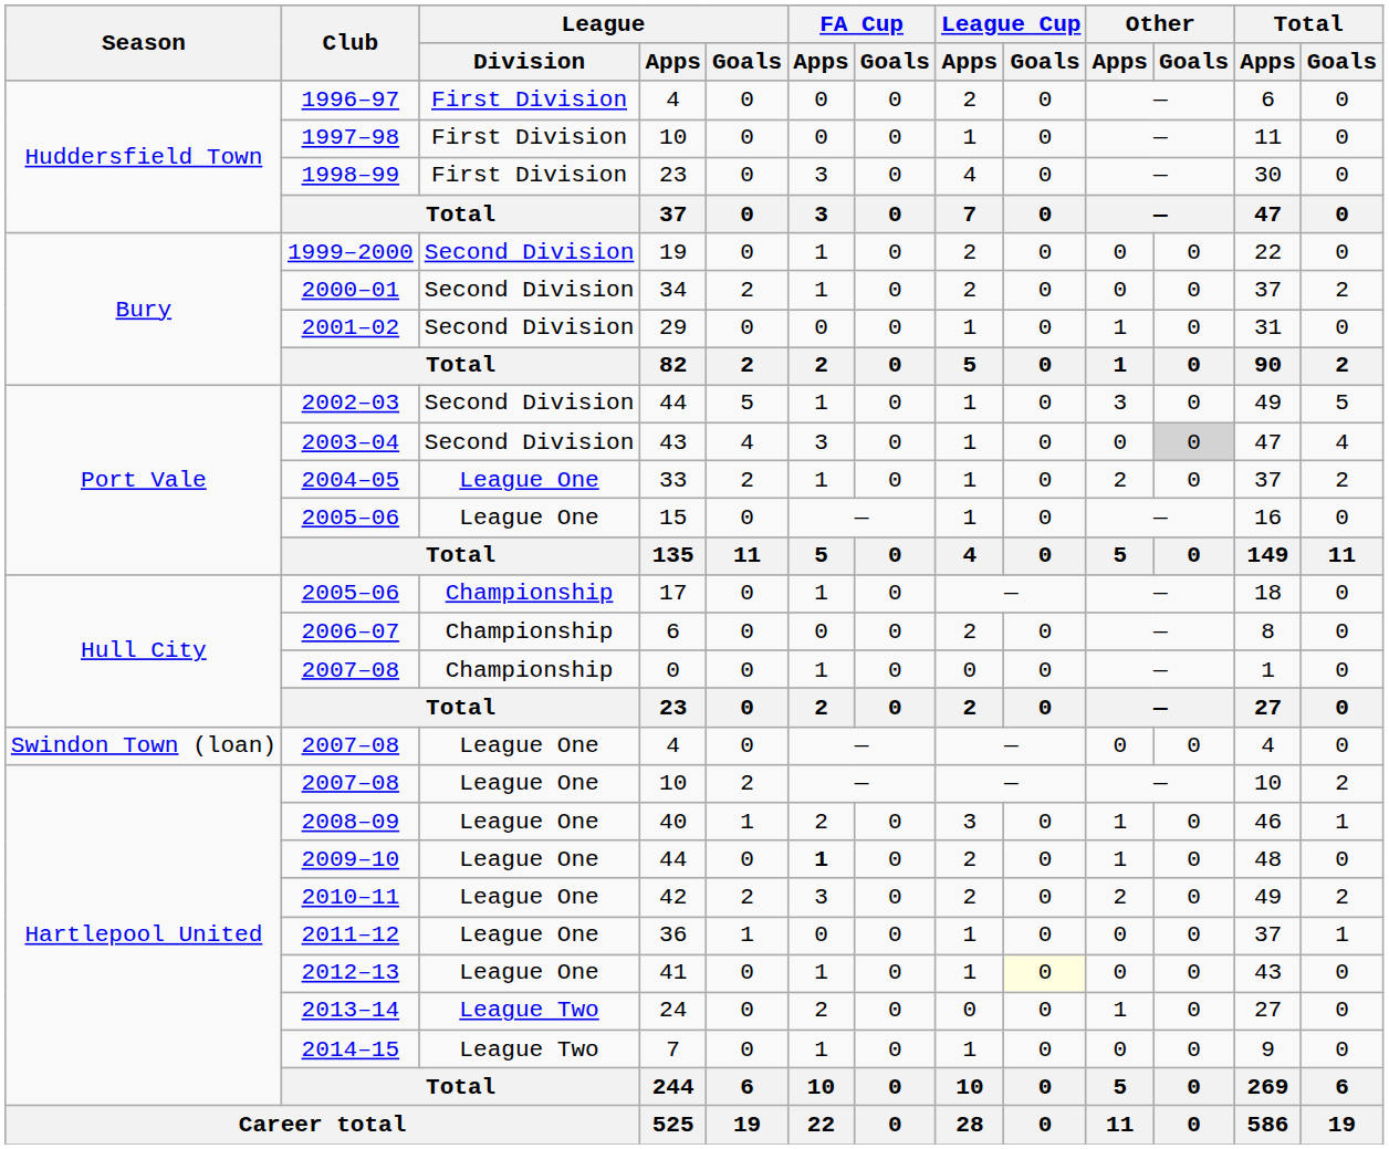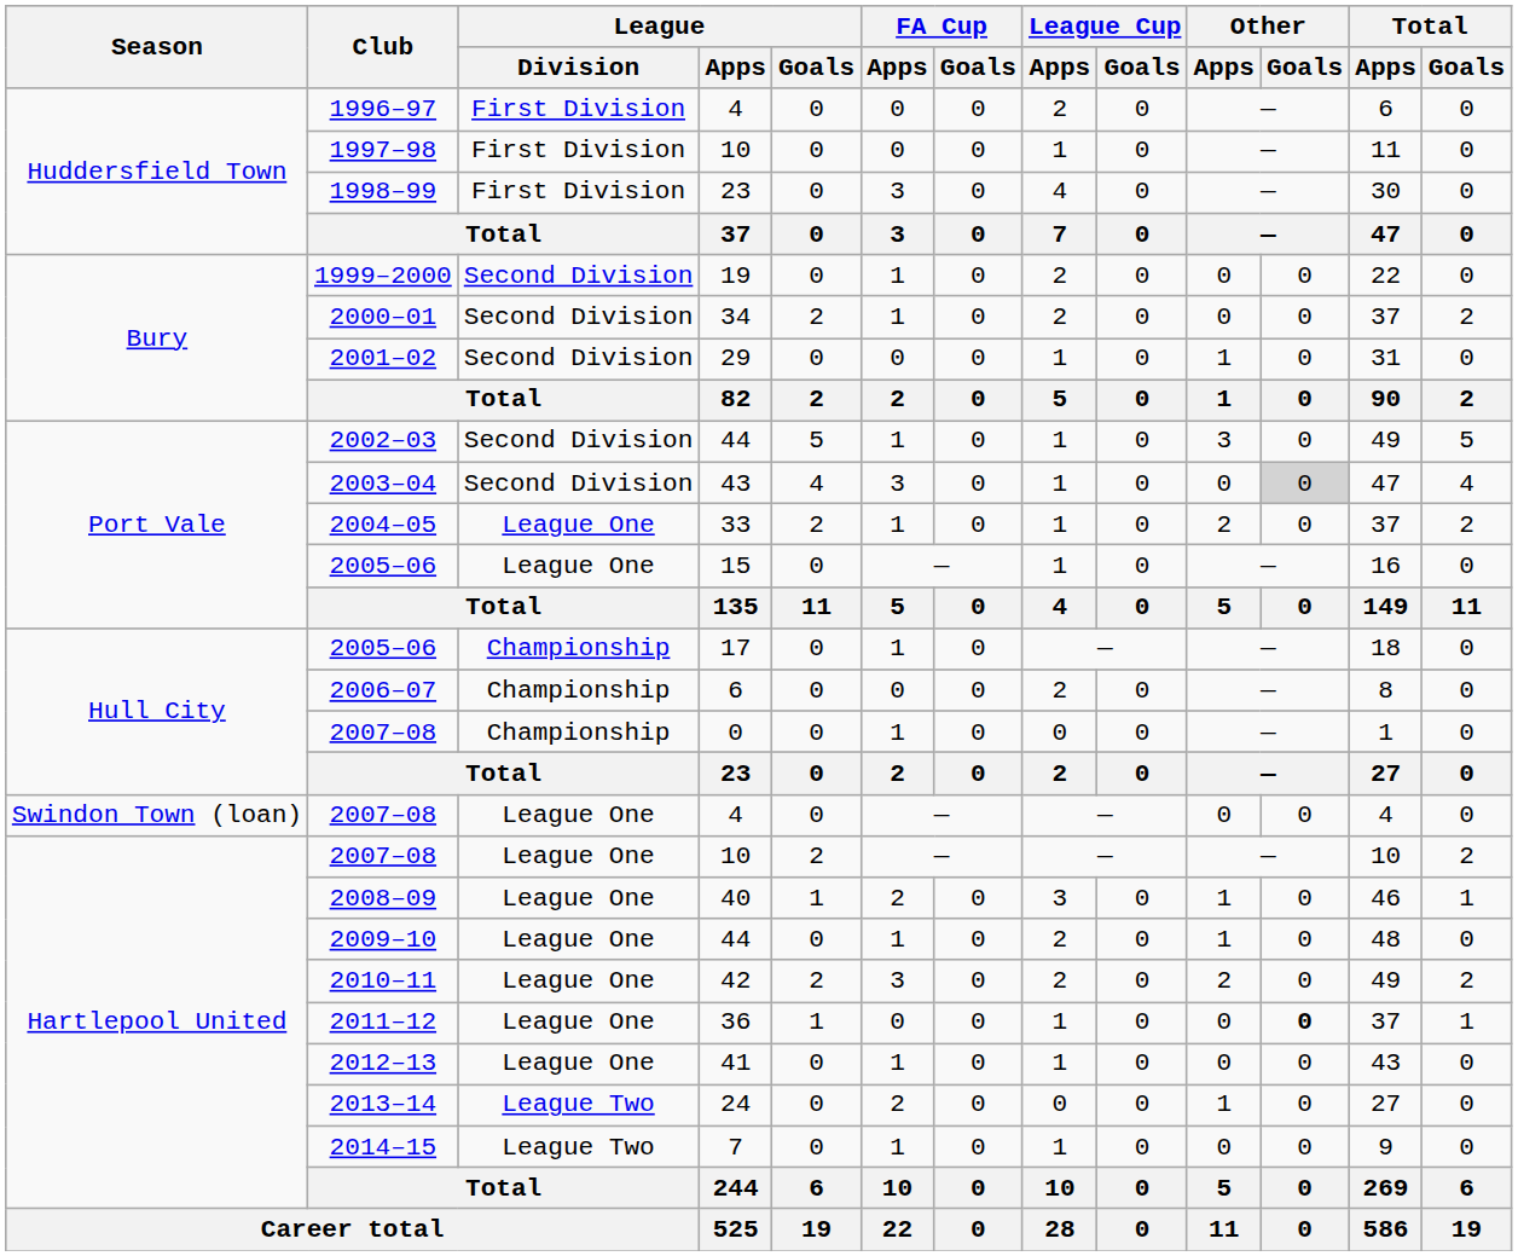2009–10 | FA Cup / Apps: bold -> normal
2011–12 | Other / Goals: normal -> bold
2012–13 | League Cup / Goals: lightyellow background -> no background
